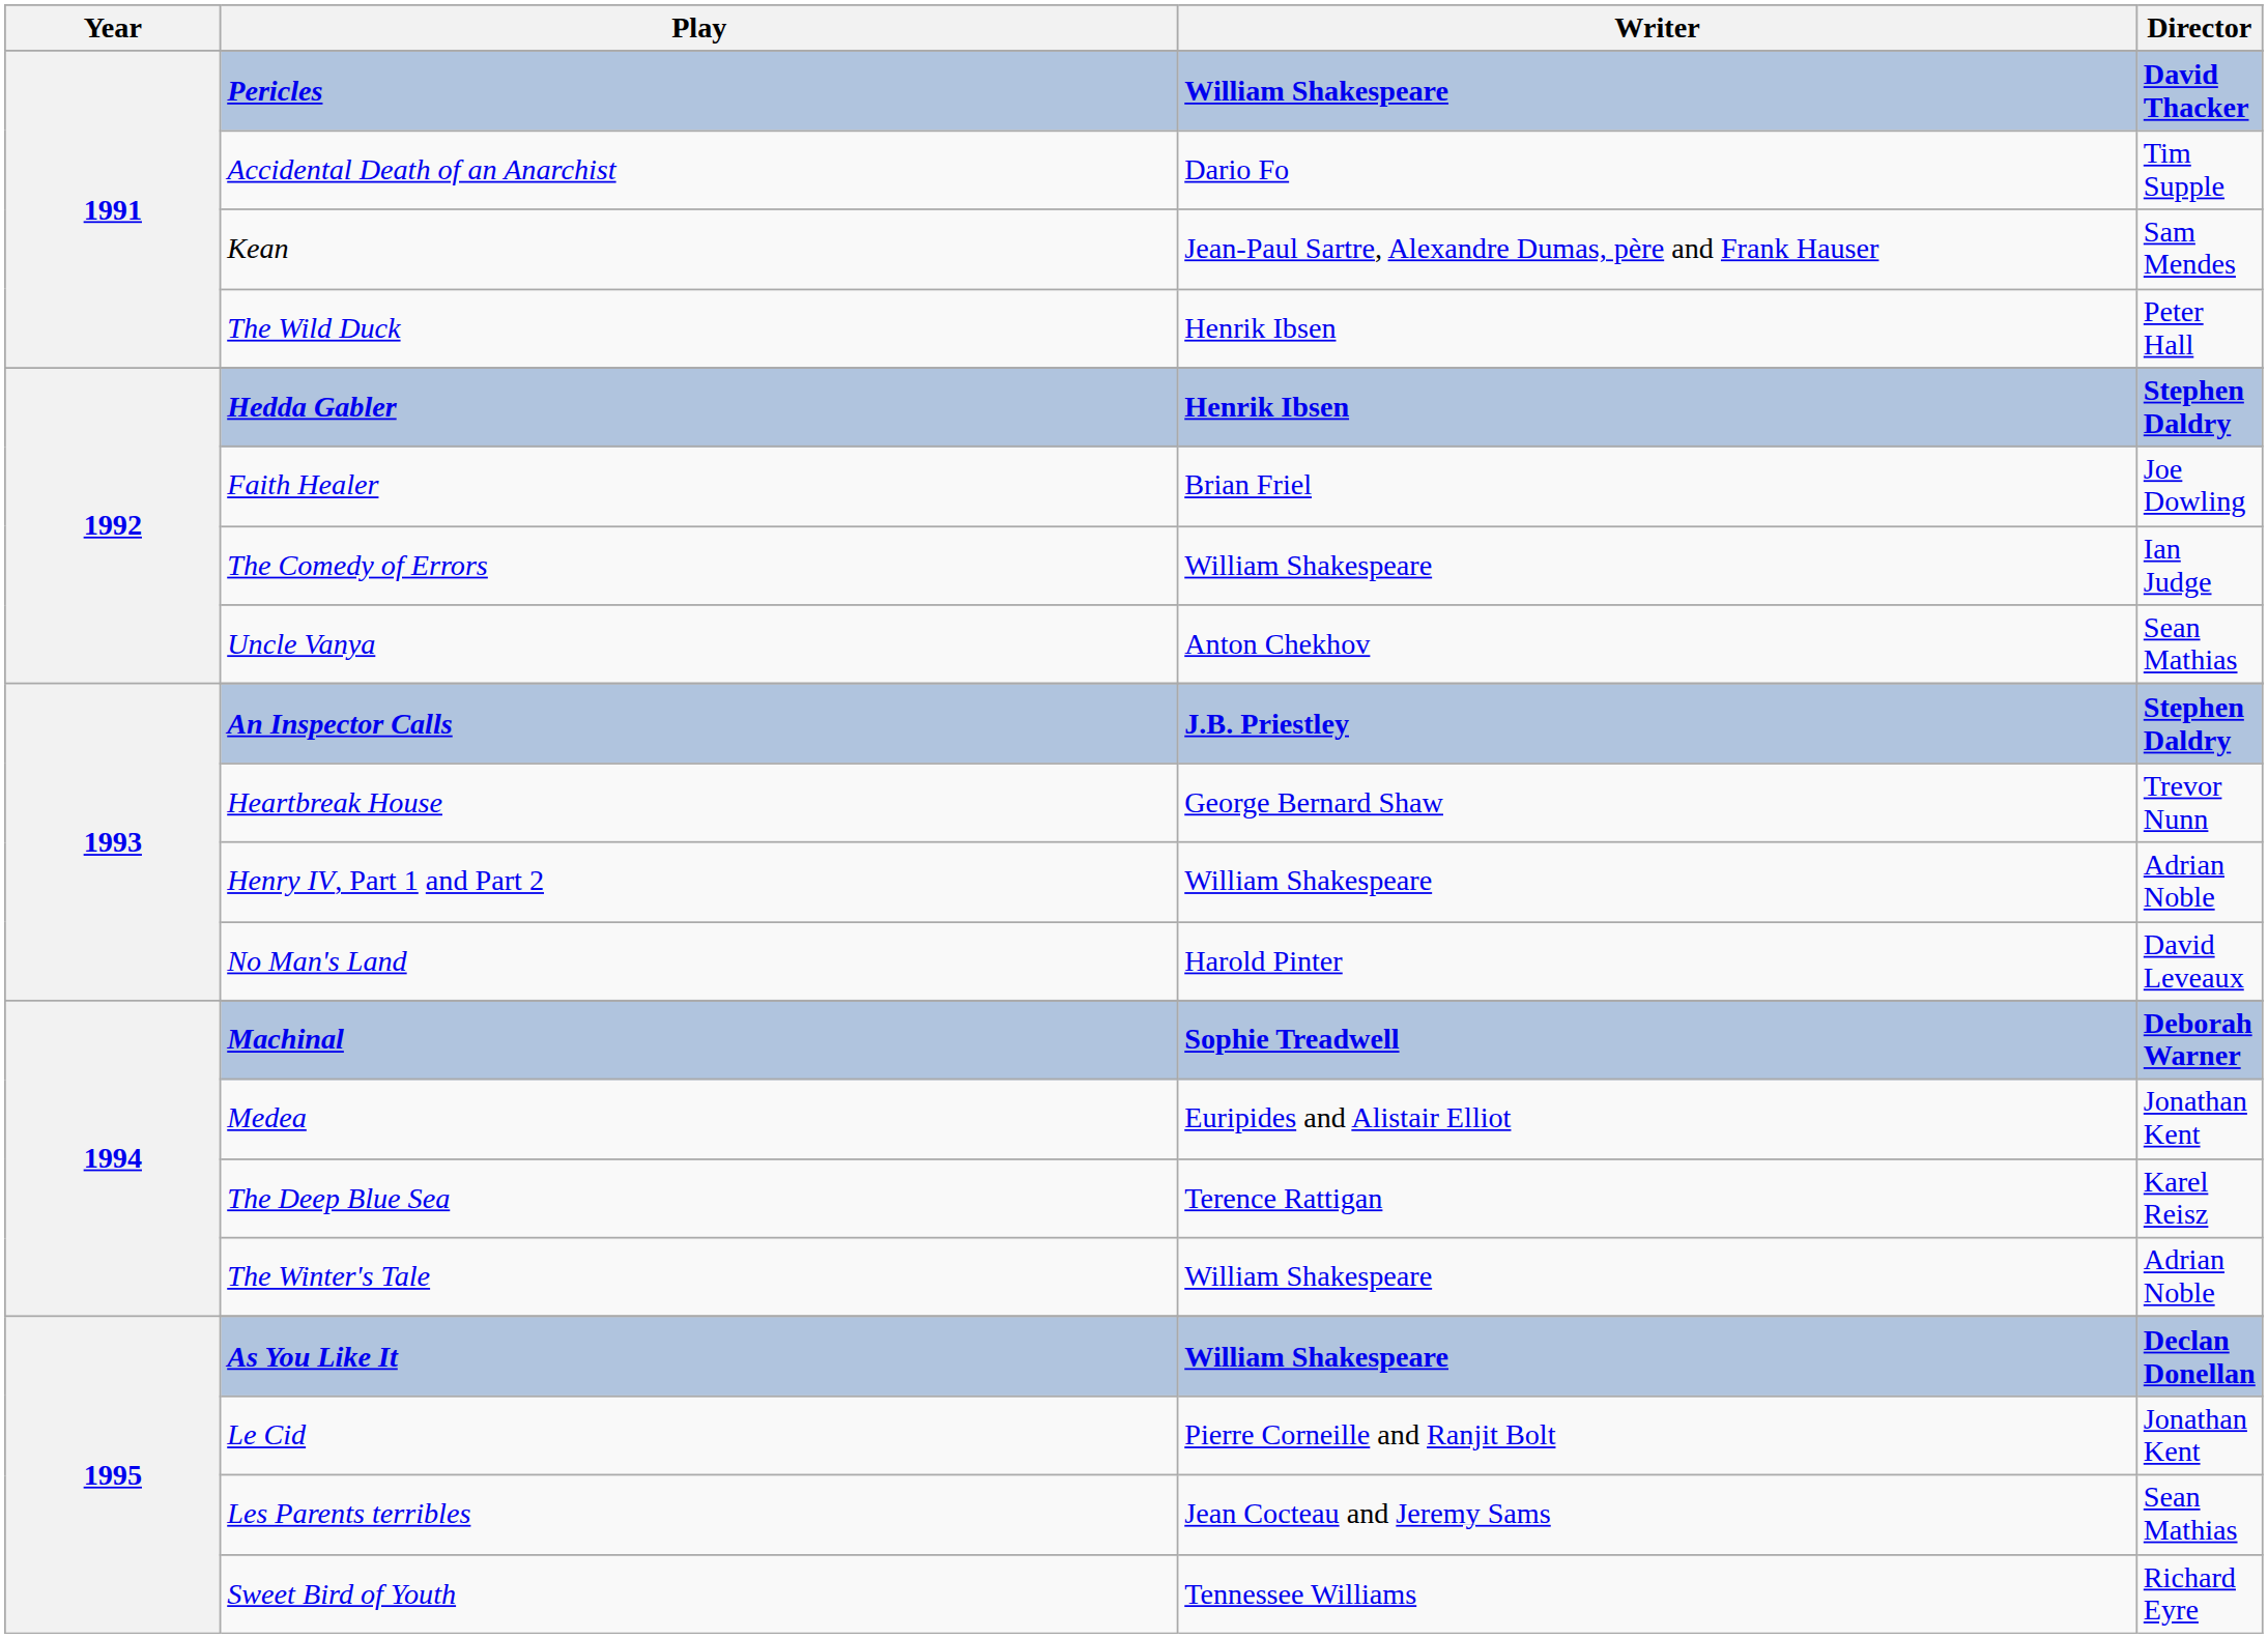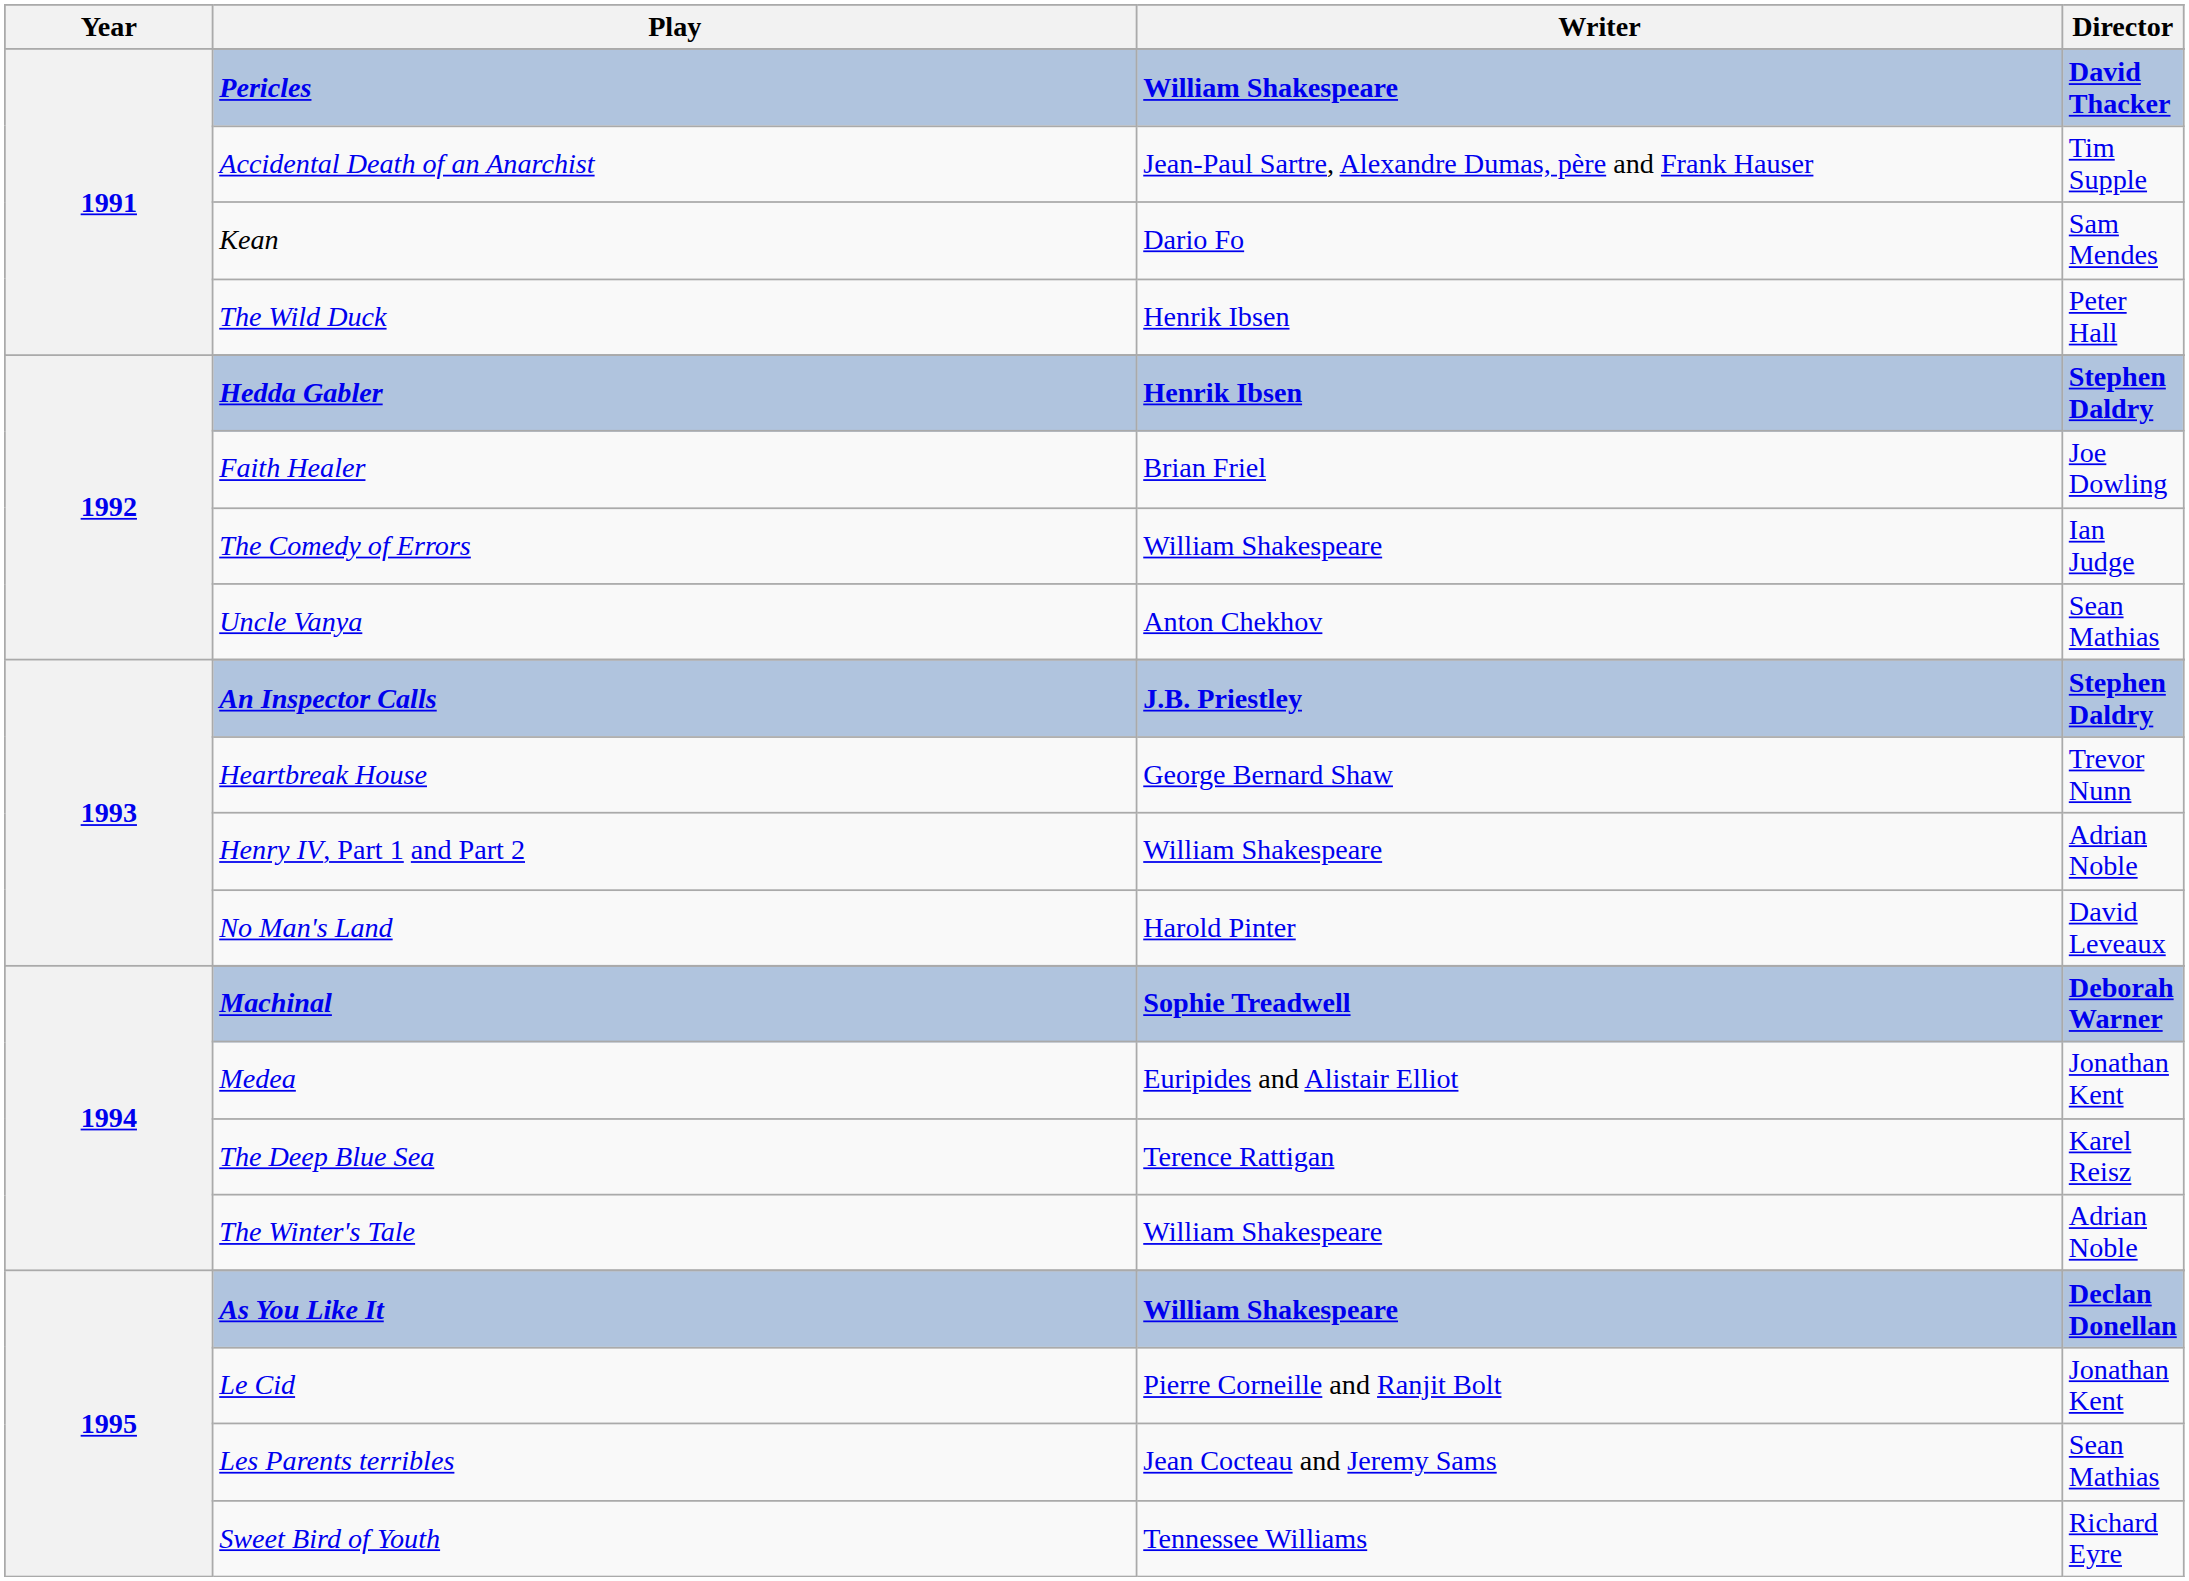Accidental Death of an Anarchist | Writer: Dario Fo -> Jean-Paul Sartre, Alexandre Dumas, père and Frank Hauser
Kean | Writer: Jean-Paul Sartre, Alexandre Dumas, père and Frank Hauser -> Dario Fo
